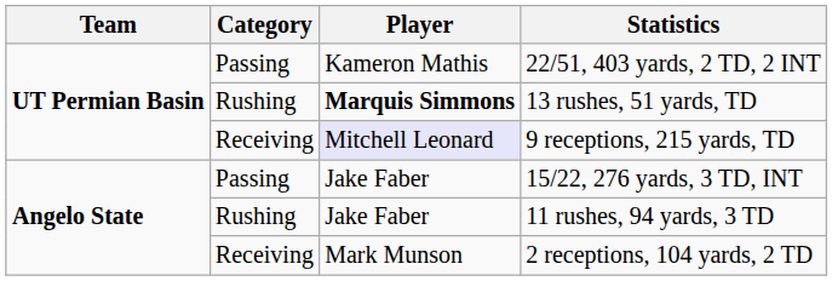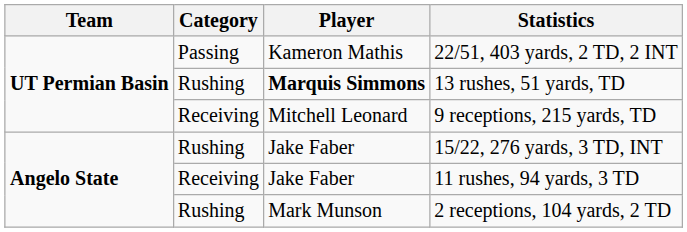9 receptions, 215 yards, TD | Player: lavender background -> no background
15/22, 276 yards, 3 TD, INT | Category: Passing -> Rushing
11 rushes, 94 yards, 3 TD | Category: Rushing -> Receiving
2 receptions, 104 yards, 2 TD | Category: Receiving -> Rushing
